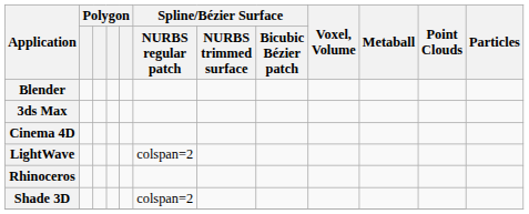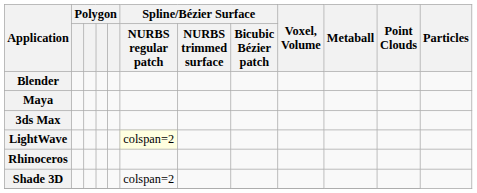+ row: Maya
- row: Cinema 4D
LightWave | Spline/Bézier Surface / NURBS regular patch: no background -> lightyellow background
